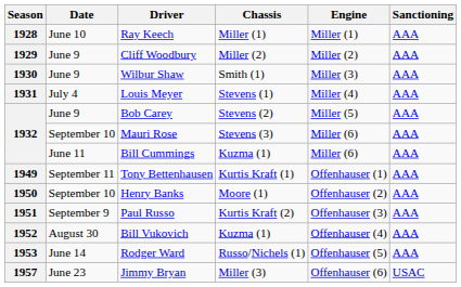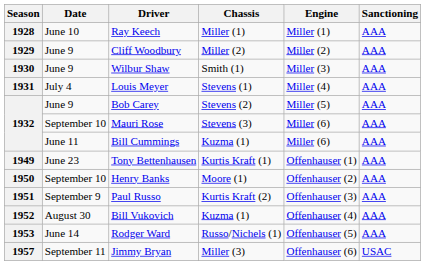Tony Bettenhausen | Date: September 11 -> June 23
Jimmy Bryan | Date: June 23 -> September 11
